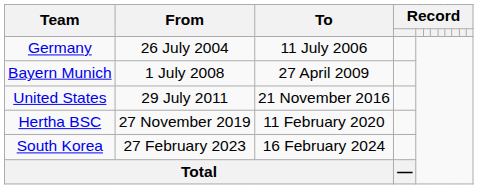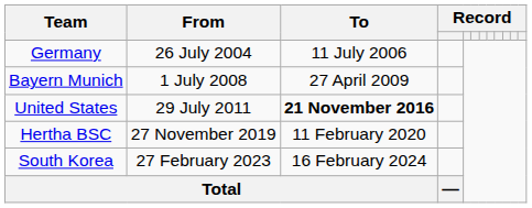United States | To: normal -> bold
